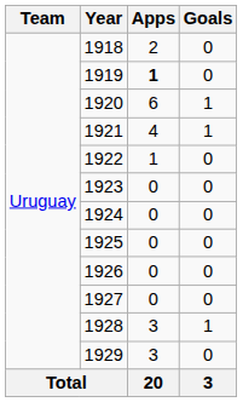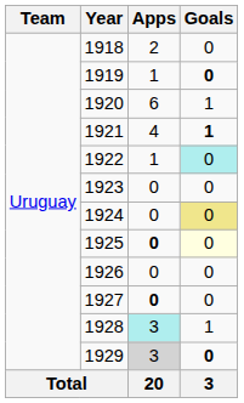1919 | Apps: bold -> normal
1919 | Goals: normal -> bold
1921 | Goals: normal -> bold
1922 | Goals: no background -> paleturquoise background
1924 | Goals: no background -> khaki background
1925 | Apps: normal -> bold
1925 | Goals: no background -> lightyellow background
1927 | Apps: normal -> bold
1928 | Apps: no background -> paleturquoise background
1929 | Apps: no background -> lightgrey background
1929 | Goals: normal -> bold
